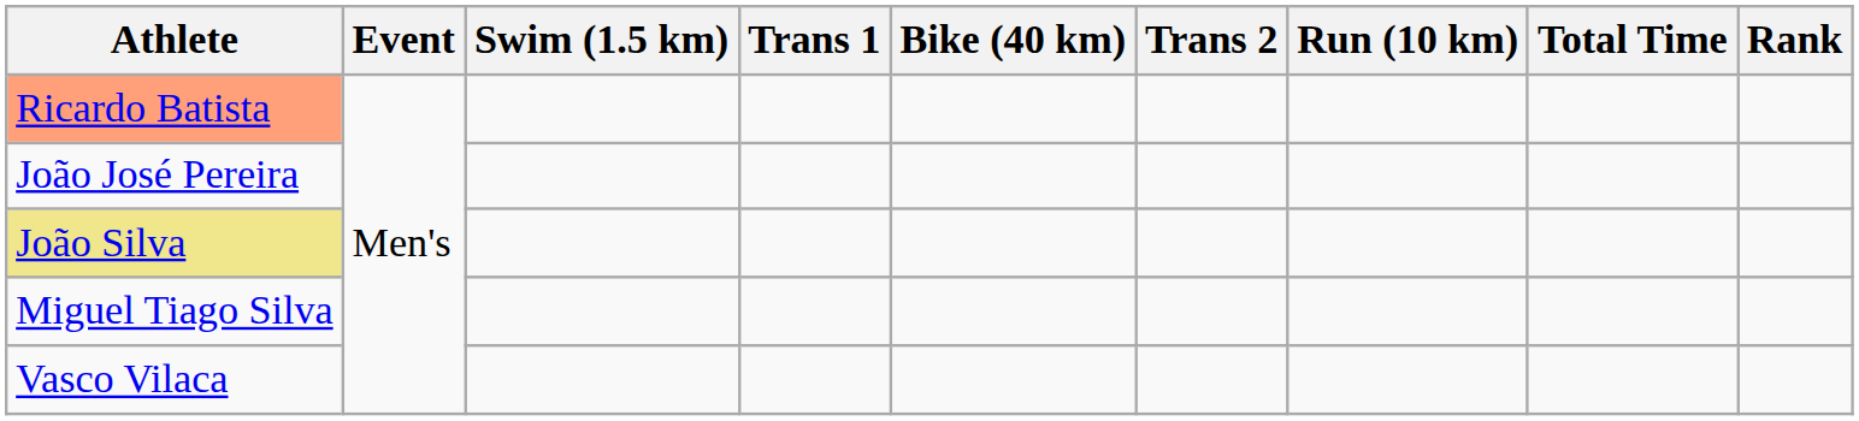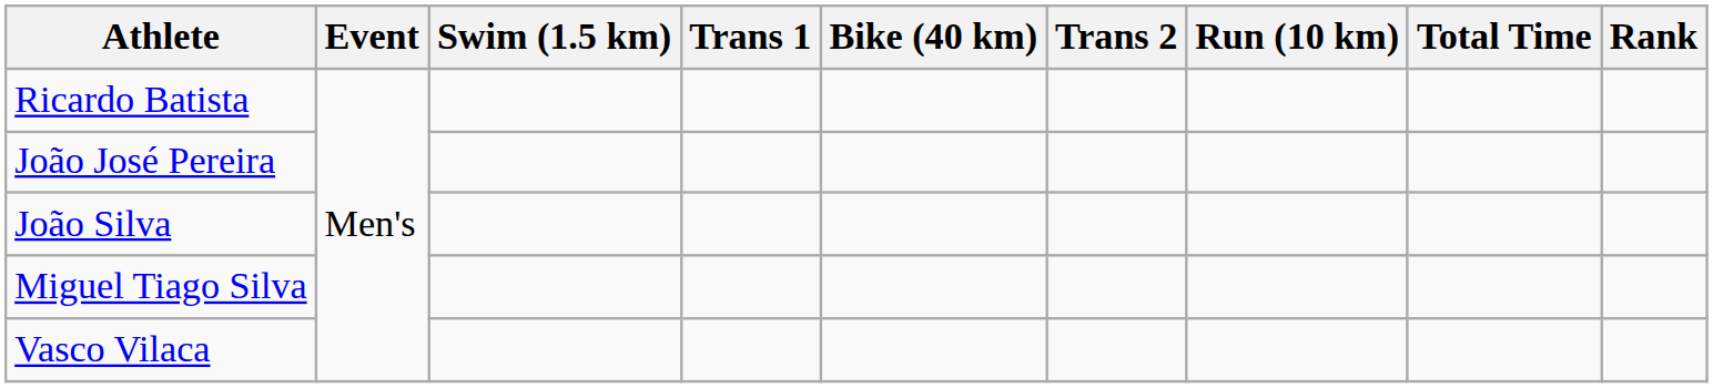Ricardo Batista | Athlete: lightsalmon background -> no background
João Silva | Athlete: khaki background -> no background
